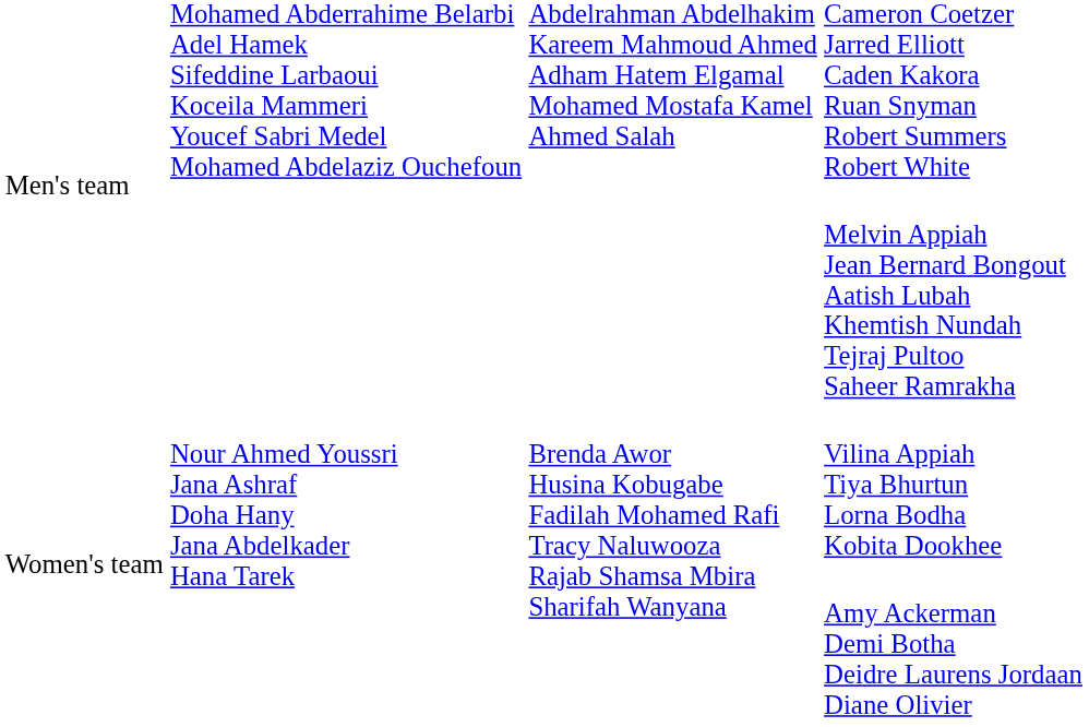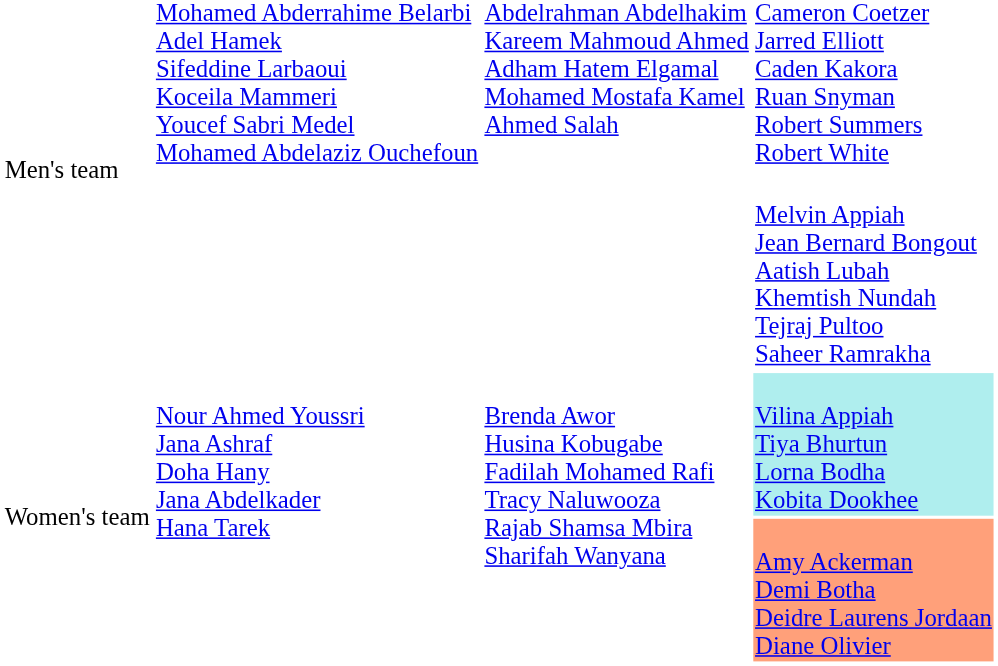Vilina Appiah Tiya Bhurtun Lorna Bodha Kobita Dookhee | column 4: no background -> paleturquoise background
Amy Ackerman Demi Botha Deidre Laurens Jordaan Diane Olivier | column 4: no background -> lightsalmon background
